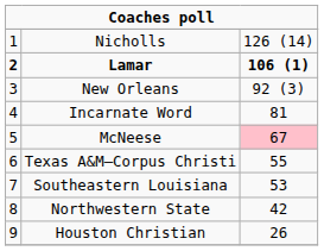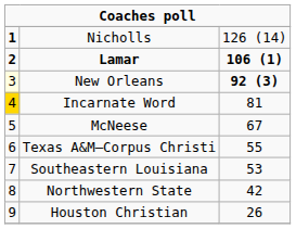Nicholls | column 1: normal -> bold
New Orleans | column 1: no background -> lightyellow background
New Orleans | column 3: normal -> bold
Incarnate Word | column 1: no background -> gold background
McNeese | column 3: pink background -> no background
